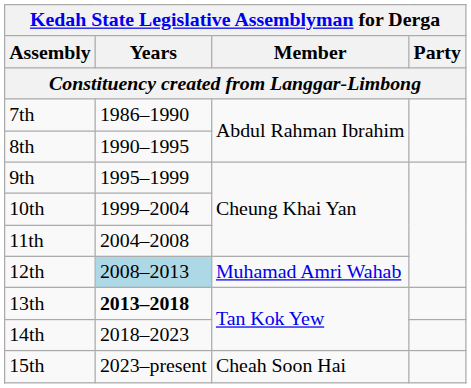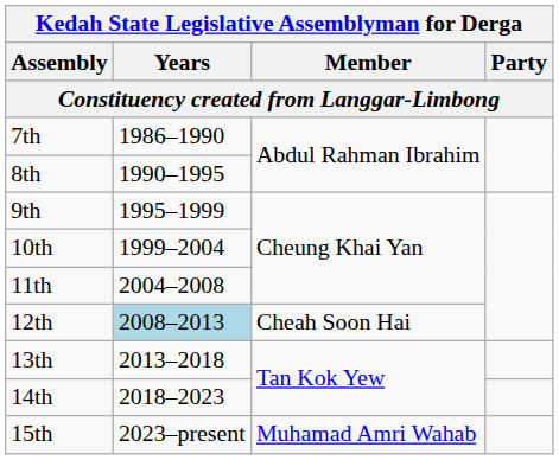12th | Member: Muhamad Amri Wahab -> Cheah Soon Hai
13th | Years: bold -> normal
15th | Member: Cheah Soon Hai -> Muhamad Amri Wahab
